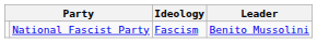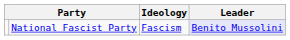National Fascist Party | Leader: no background -> lavender background
